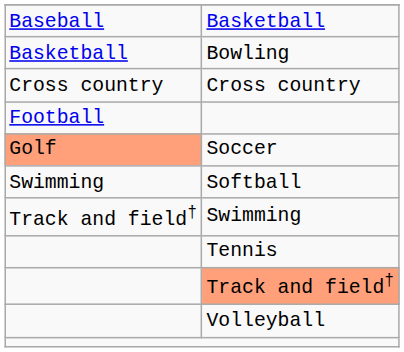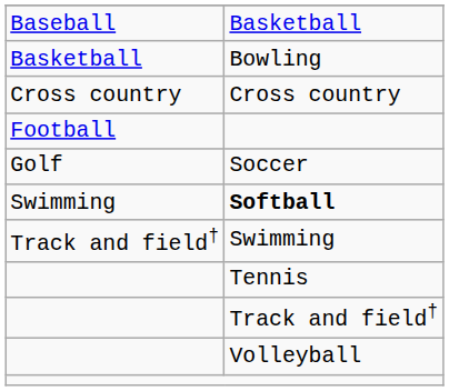row 5 | column 1: lightsalmon background -> no background
row 6 | column 2: normal -> bold
row 9 | column 2: lightsalmon background -> no background
